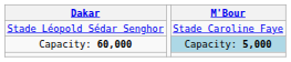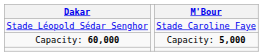Capacity: 60,000 | M'Bour: lightblue background -> no background
